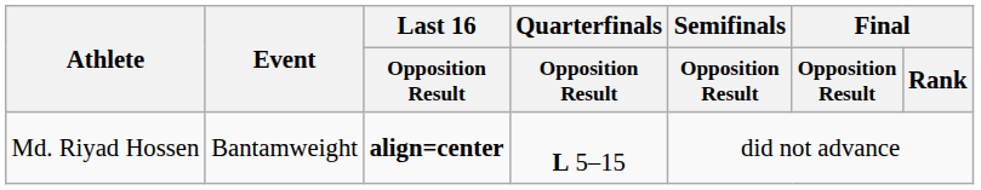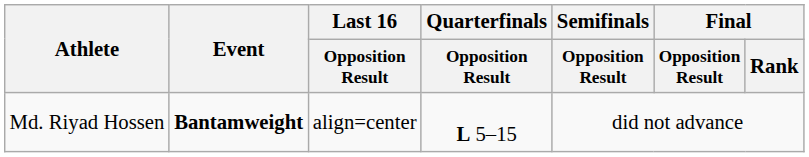Md. Riyad Hossen | Event: normal -> bold
Md. Riyad Hossen | Last 16 / Opposition Result: bold -> normal
